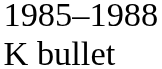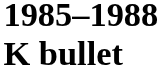row 1 | column 1: normal -> bold
